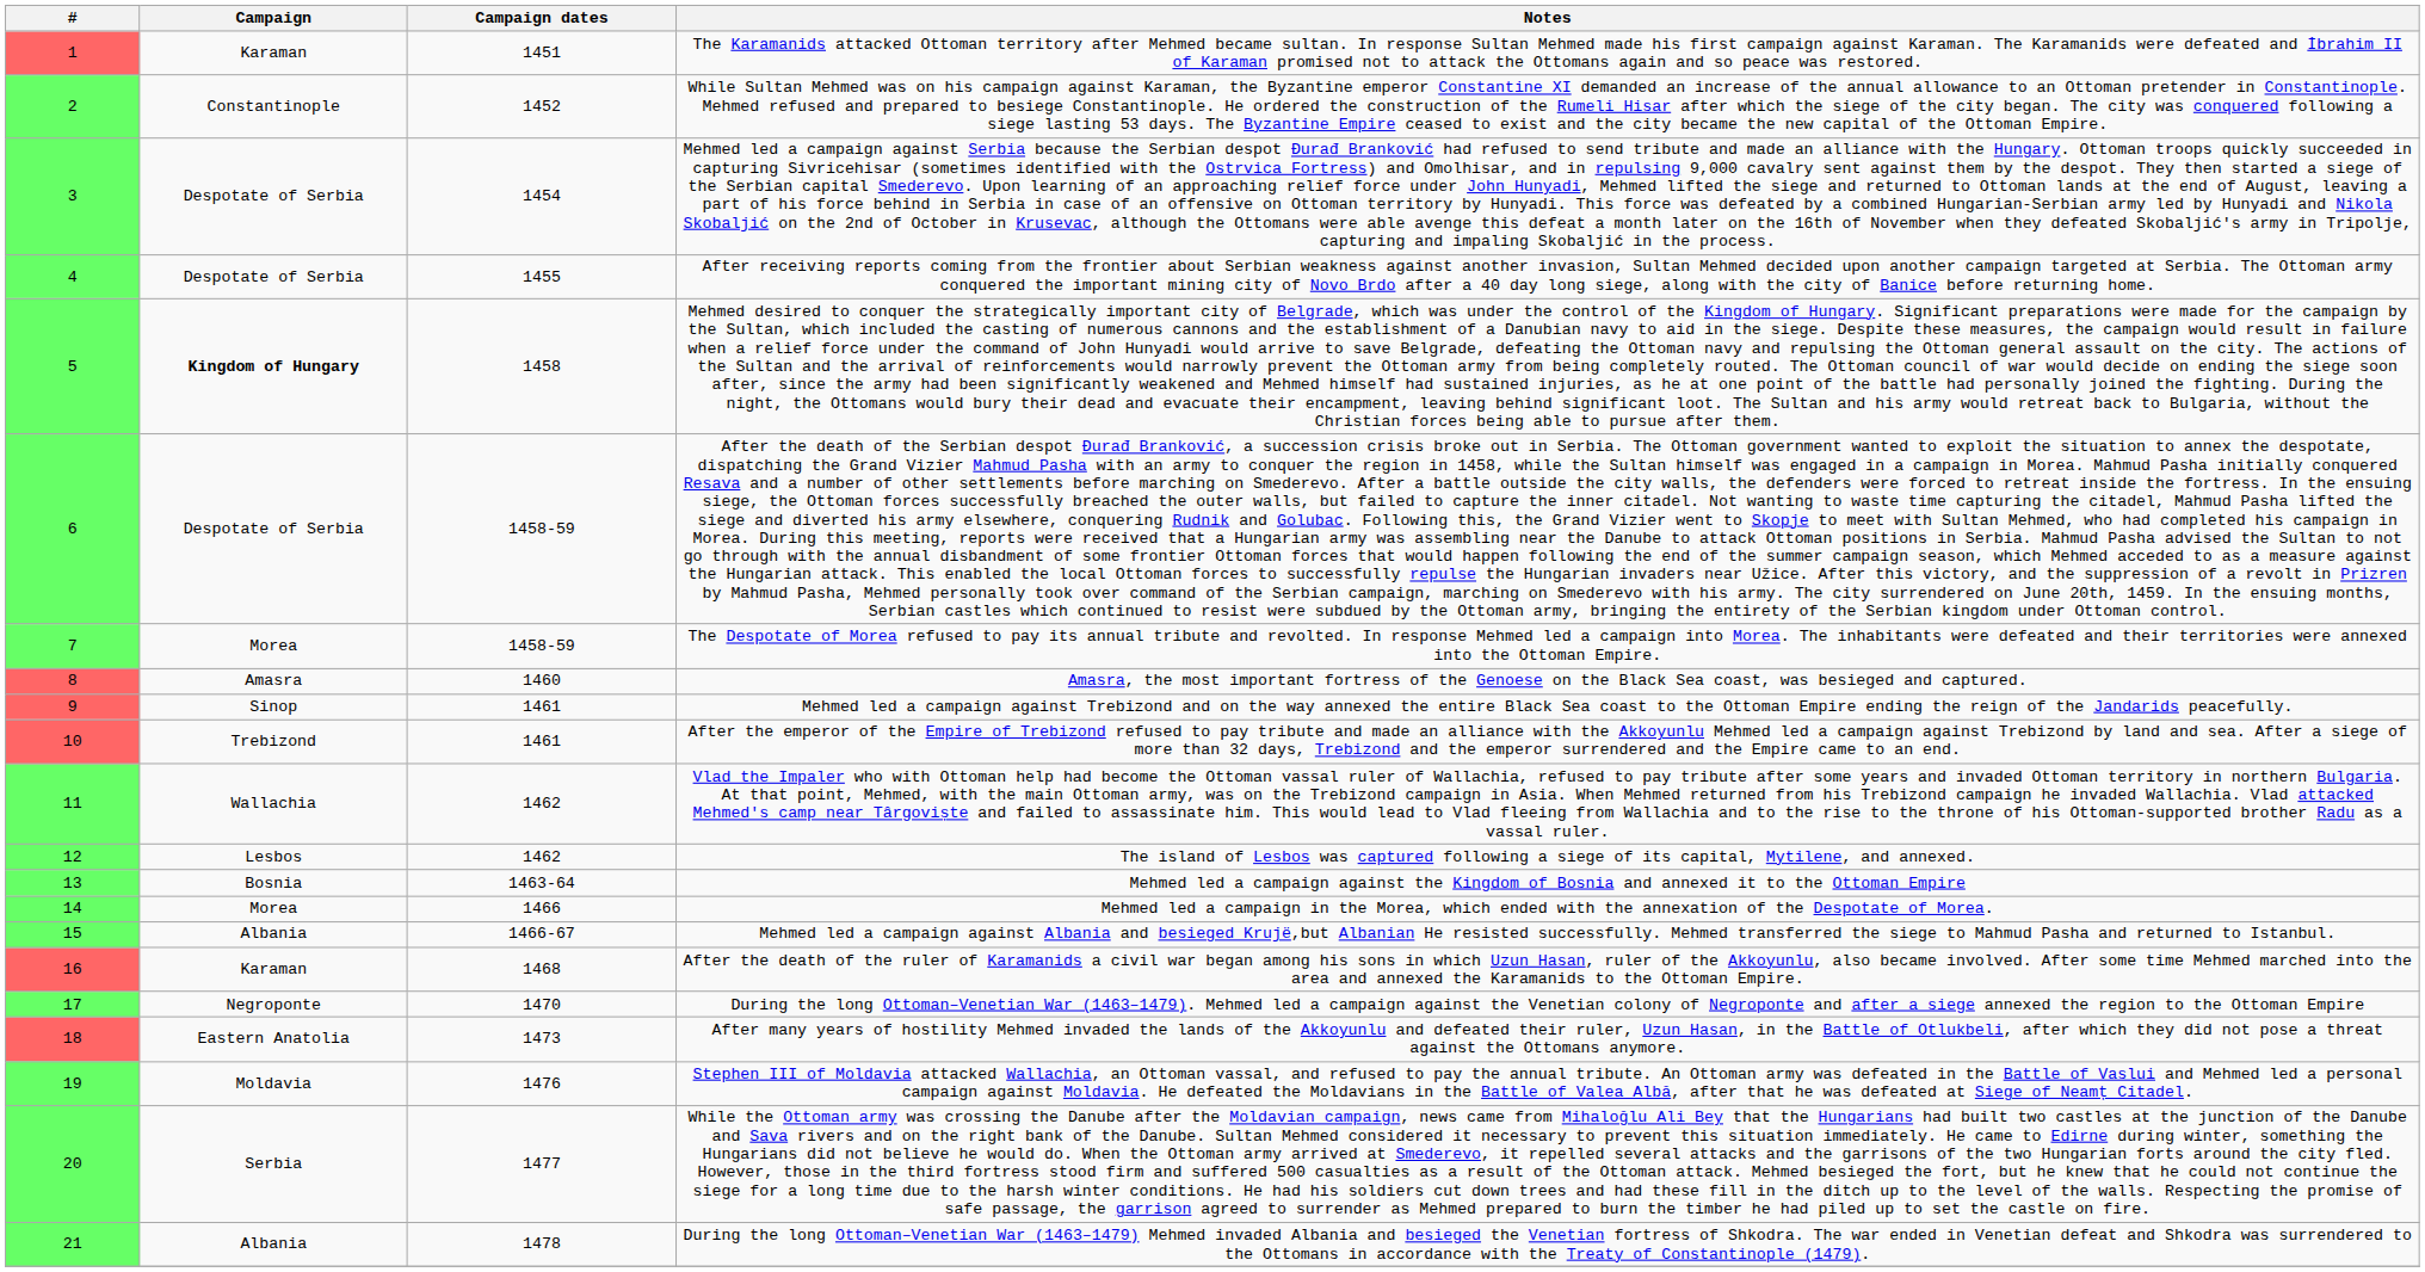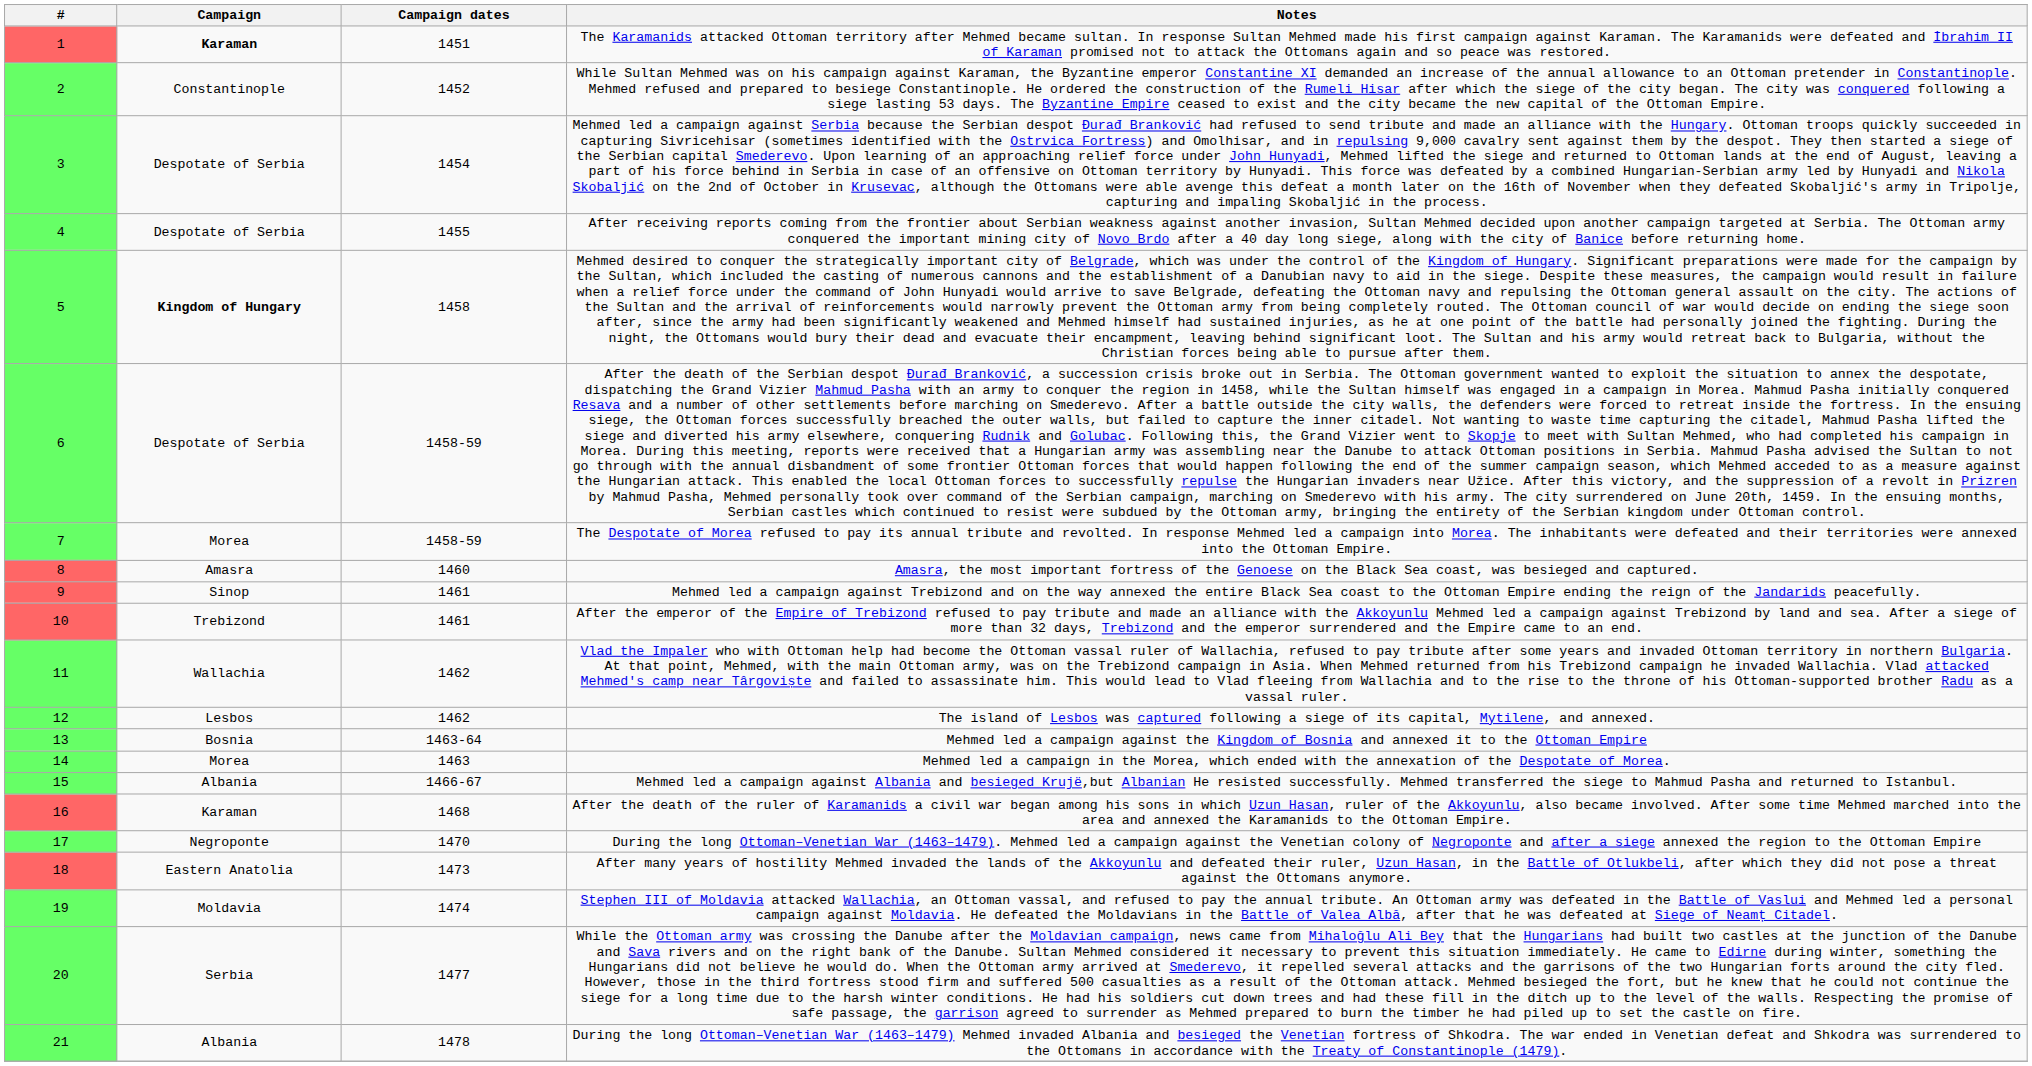row 2 | Campaign: normal -> bold
row 15 | Campaign dates: 1466 -> 1463
row 20 | Campaign dates: 1476 -> 1474
